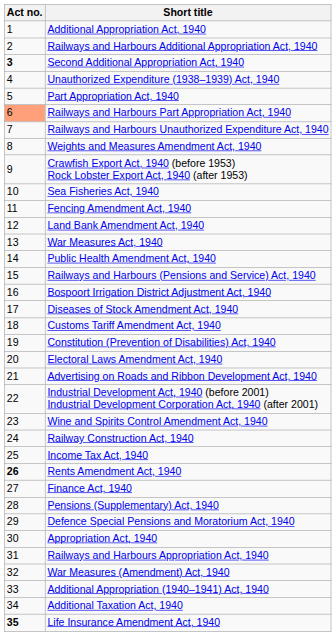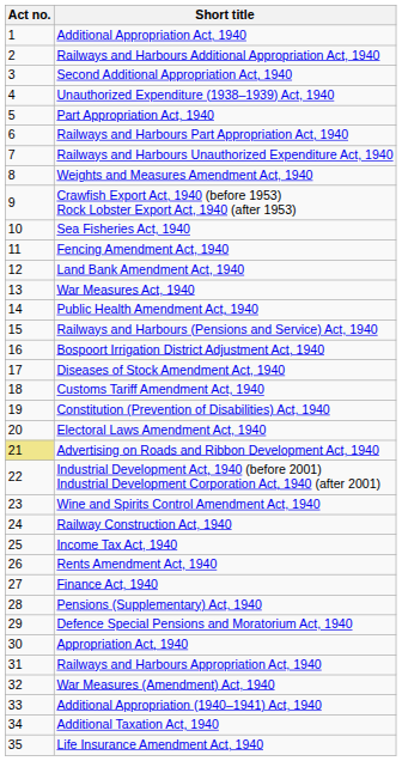Second Additional Appropriation Act, 1940 | Act no.: bold -> normal
Railways and Harbours Part Appropriation Act, 1940 | Act no.: lightsalmon background -> no background
Advertising on Roads and Ribbon Development Act, 1940 | Act no.: no background -> khaki background
Rents Amendment Act, 1940 | Act no.: bold -> normal
Life Insurance Amendment Act, 1940 | Act no.: bold -> normal
